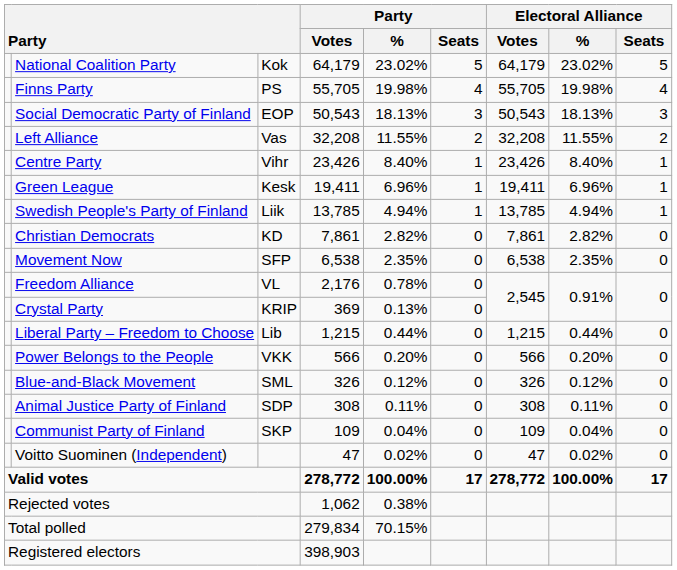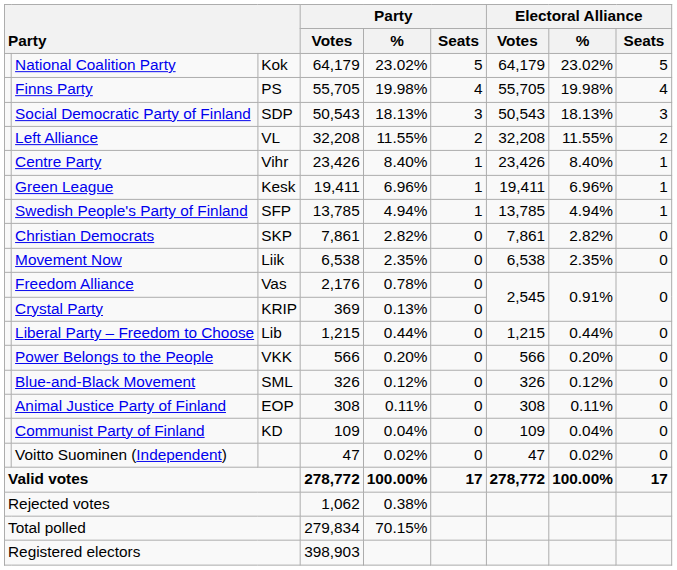Social Democratic Party of Finland | column 3: EOP -> SDP
Left Alliance | column 3: Vas -> VL
Swedish People's Party of Finland | column 3: Liik -> SFP
Christian Democrats | column 3: KD -> SKP
Movement Now | column 3: SFP -> Liik
Freedom Alliance | column 3: VL -> Vas
Animal Justice Party of Finland | column 3: SDP -> EOP
Communist Party of Finland | column 3: SKP -> KD
